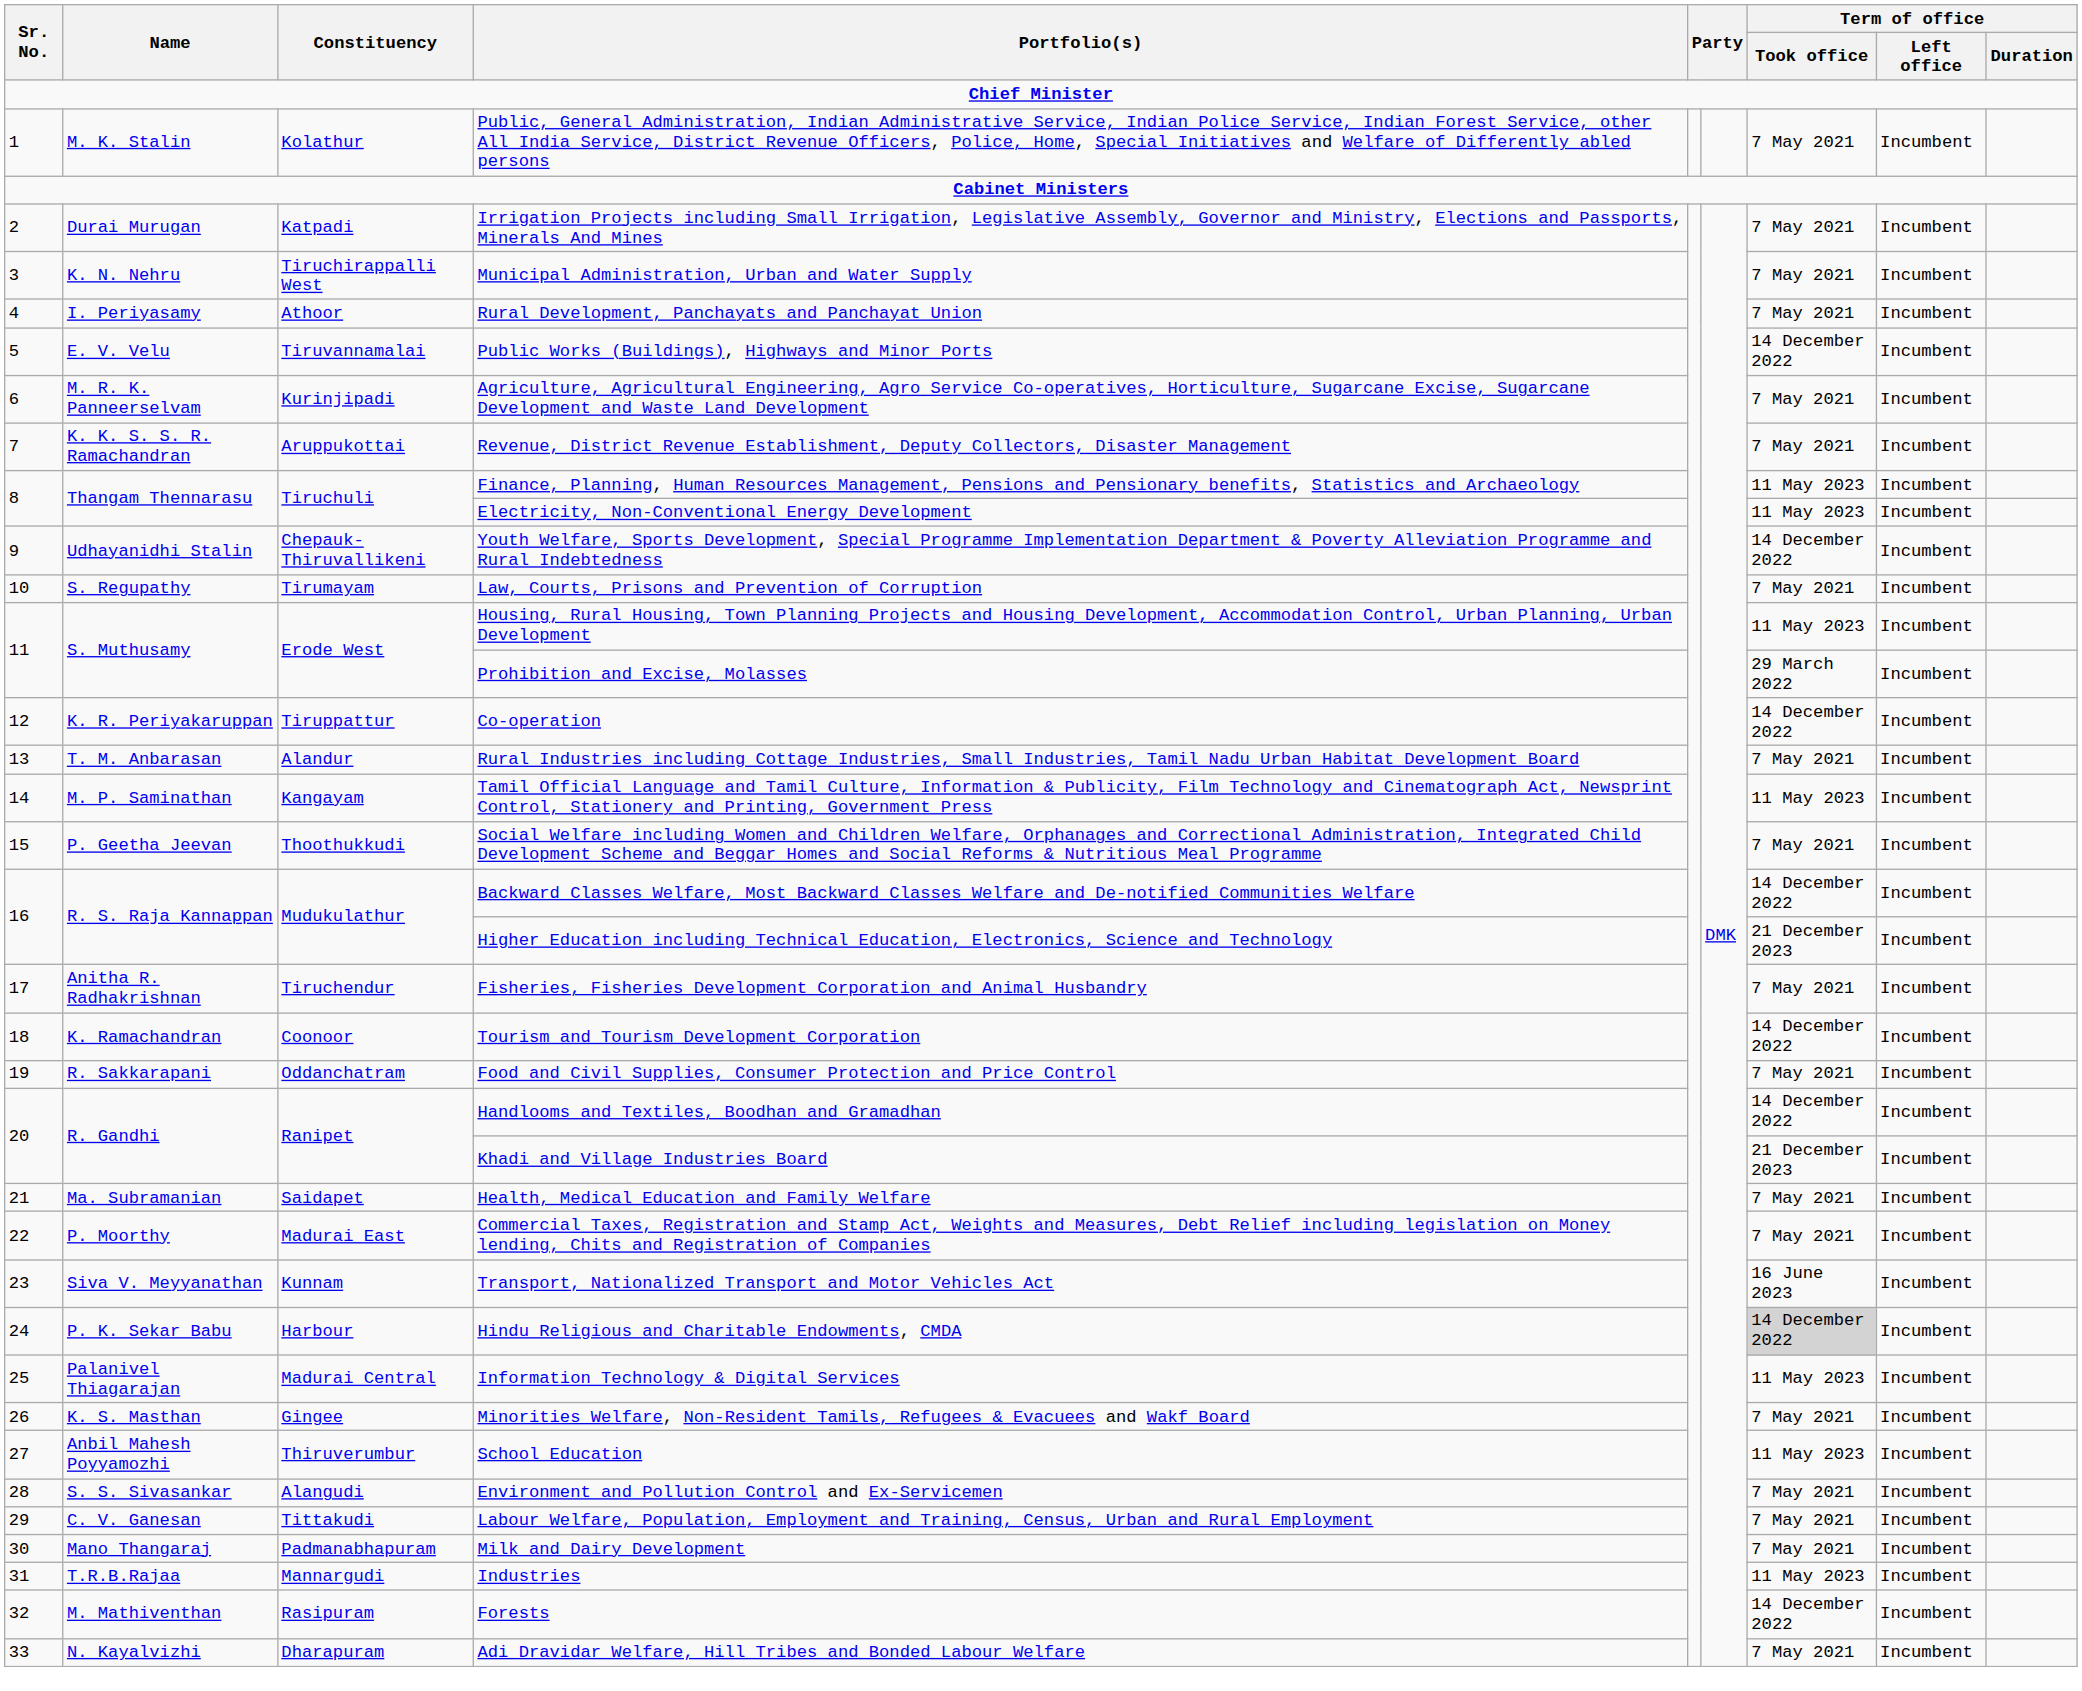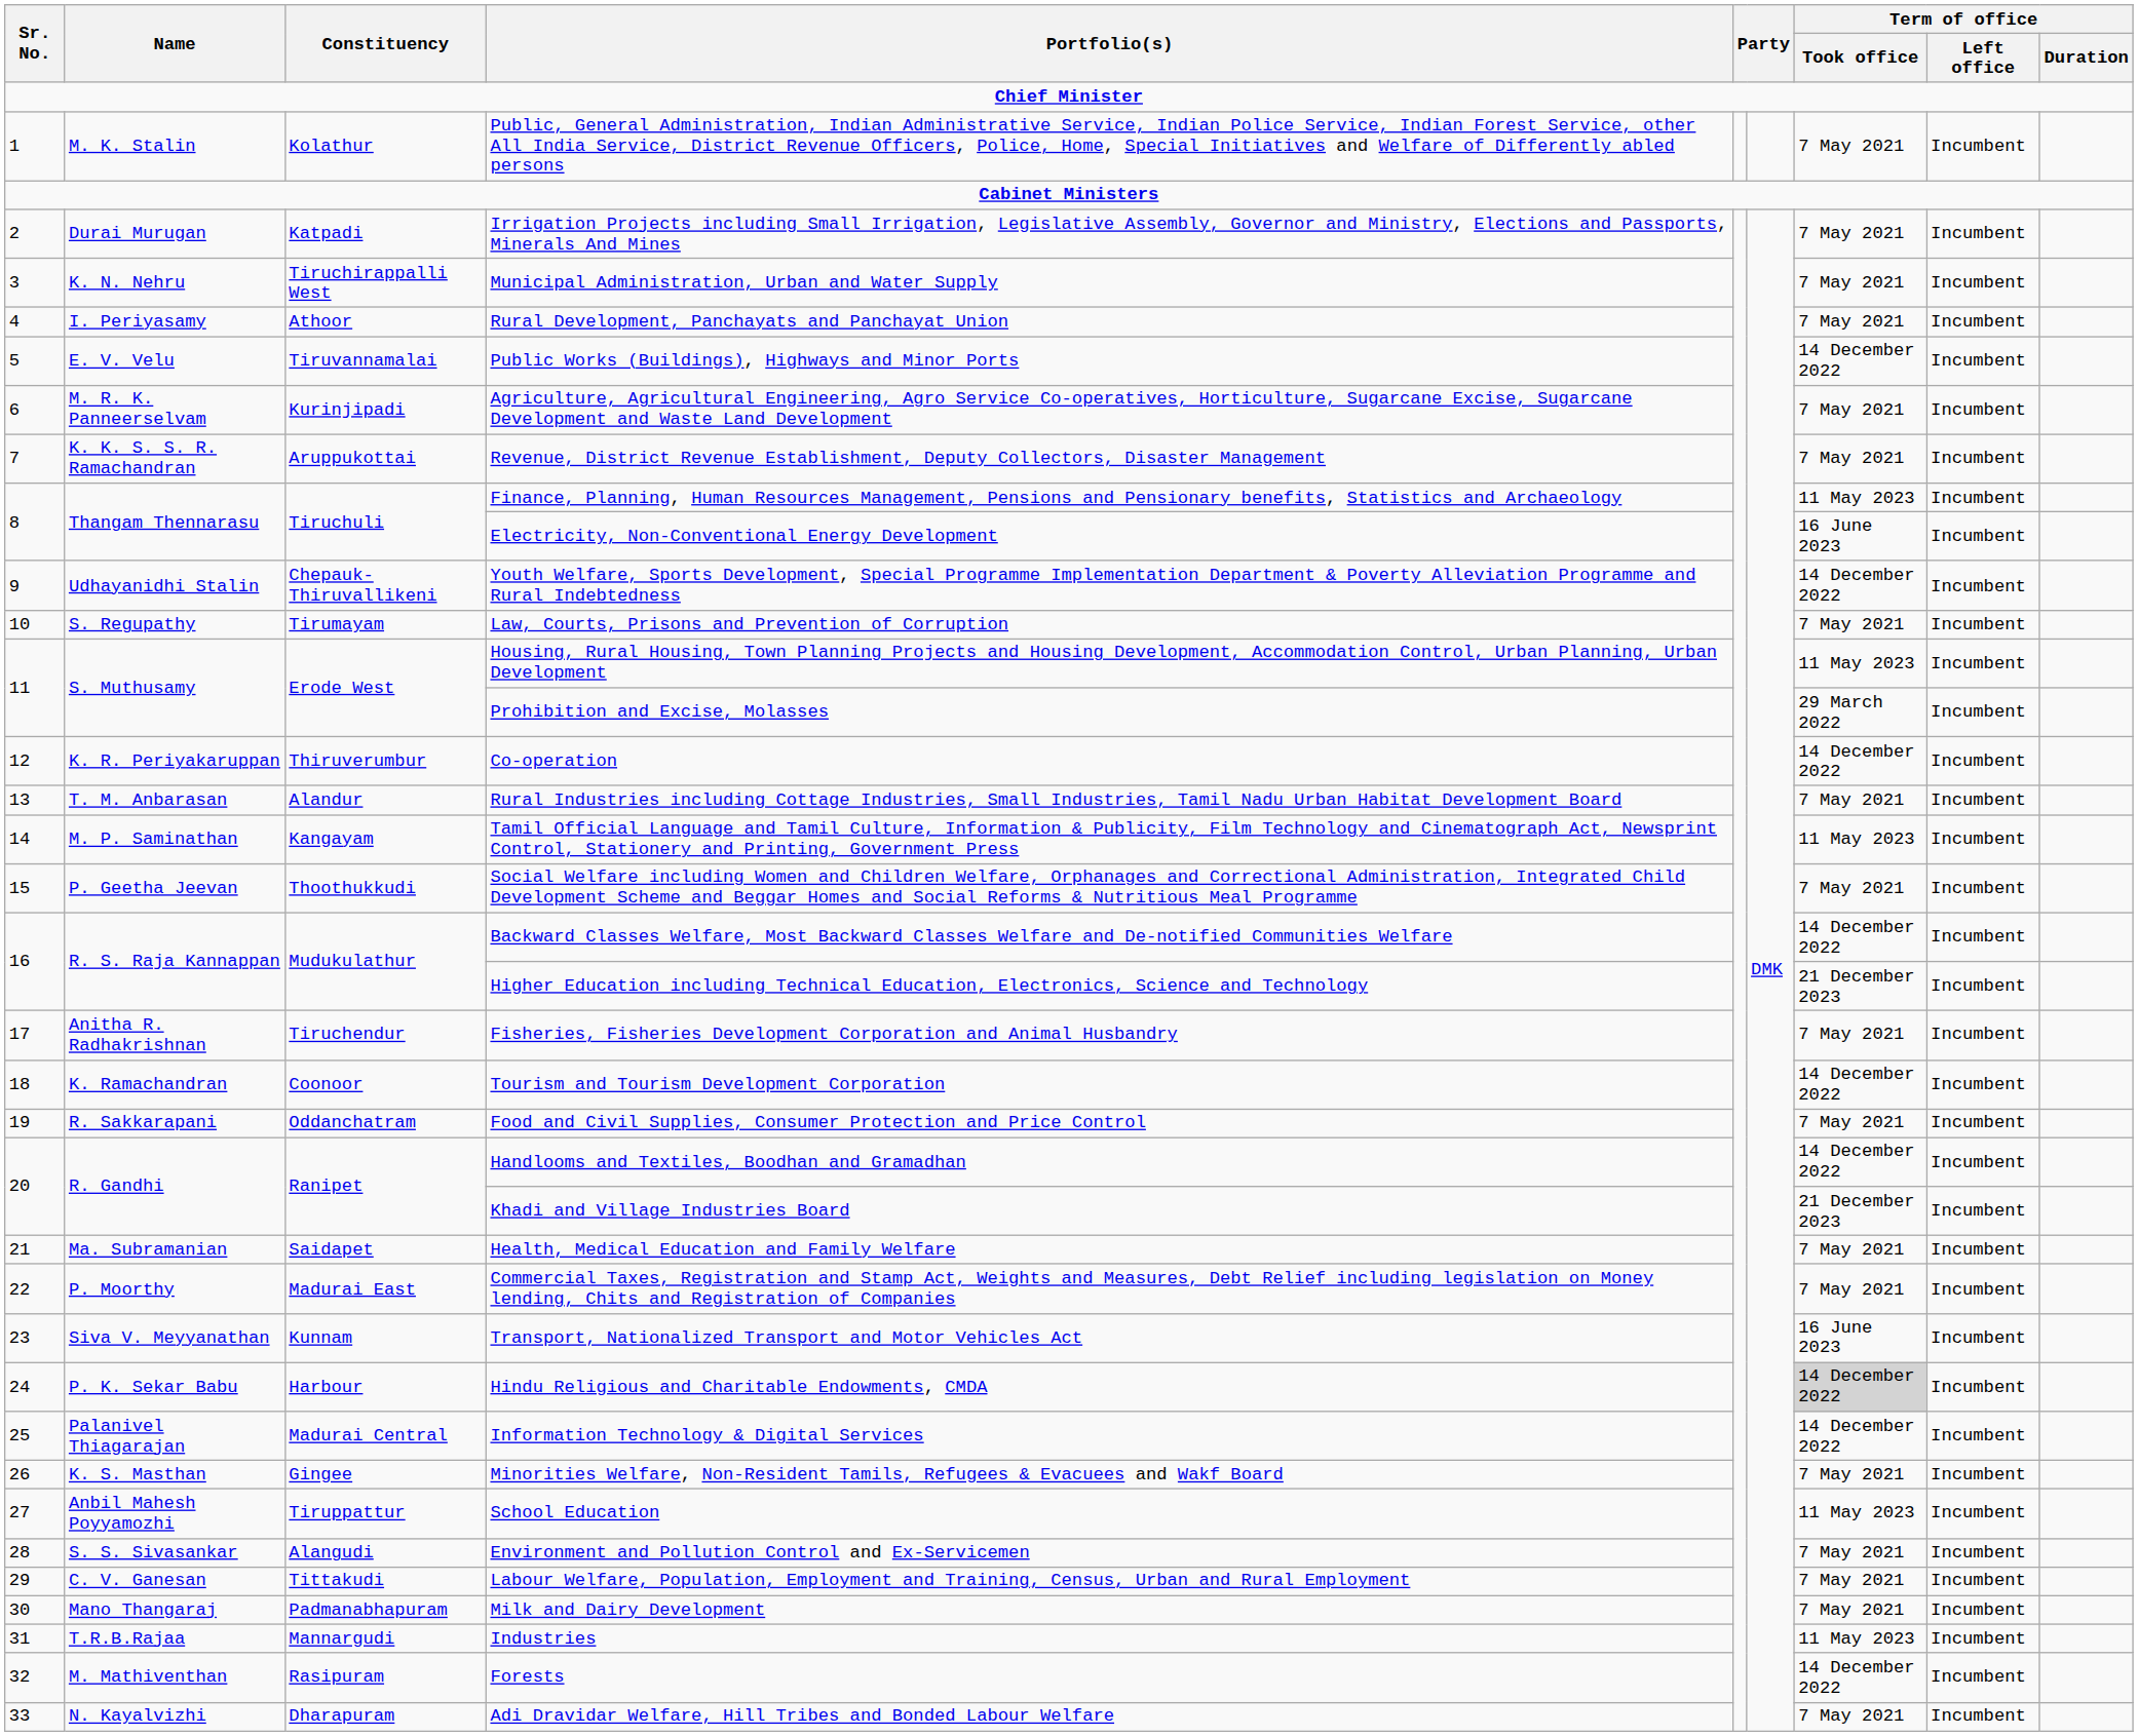Electricity, Non-Conventional Energy Development | Term of office / Took office: 11 May 2023 -> 16 June 2023
Co-operation | Constituency: Tiruppattur -> Thiruverumbur
Information Technology & Digital Services | Term of office / Took office: 11 May 2023 -> 14 December 2022
School Education | Constituency: Thiruverumbur -> Tiruppattur
